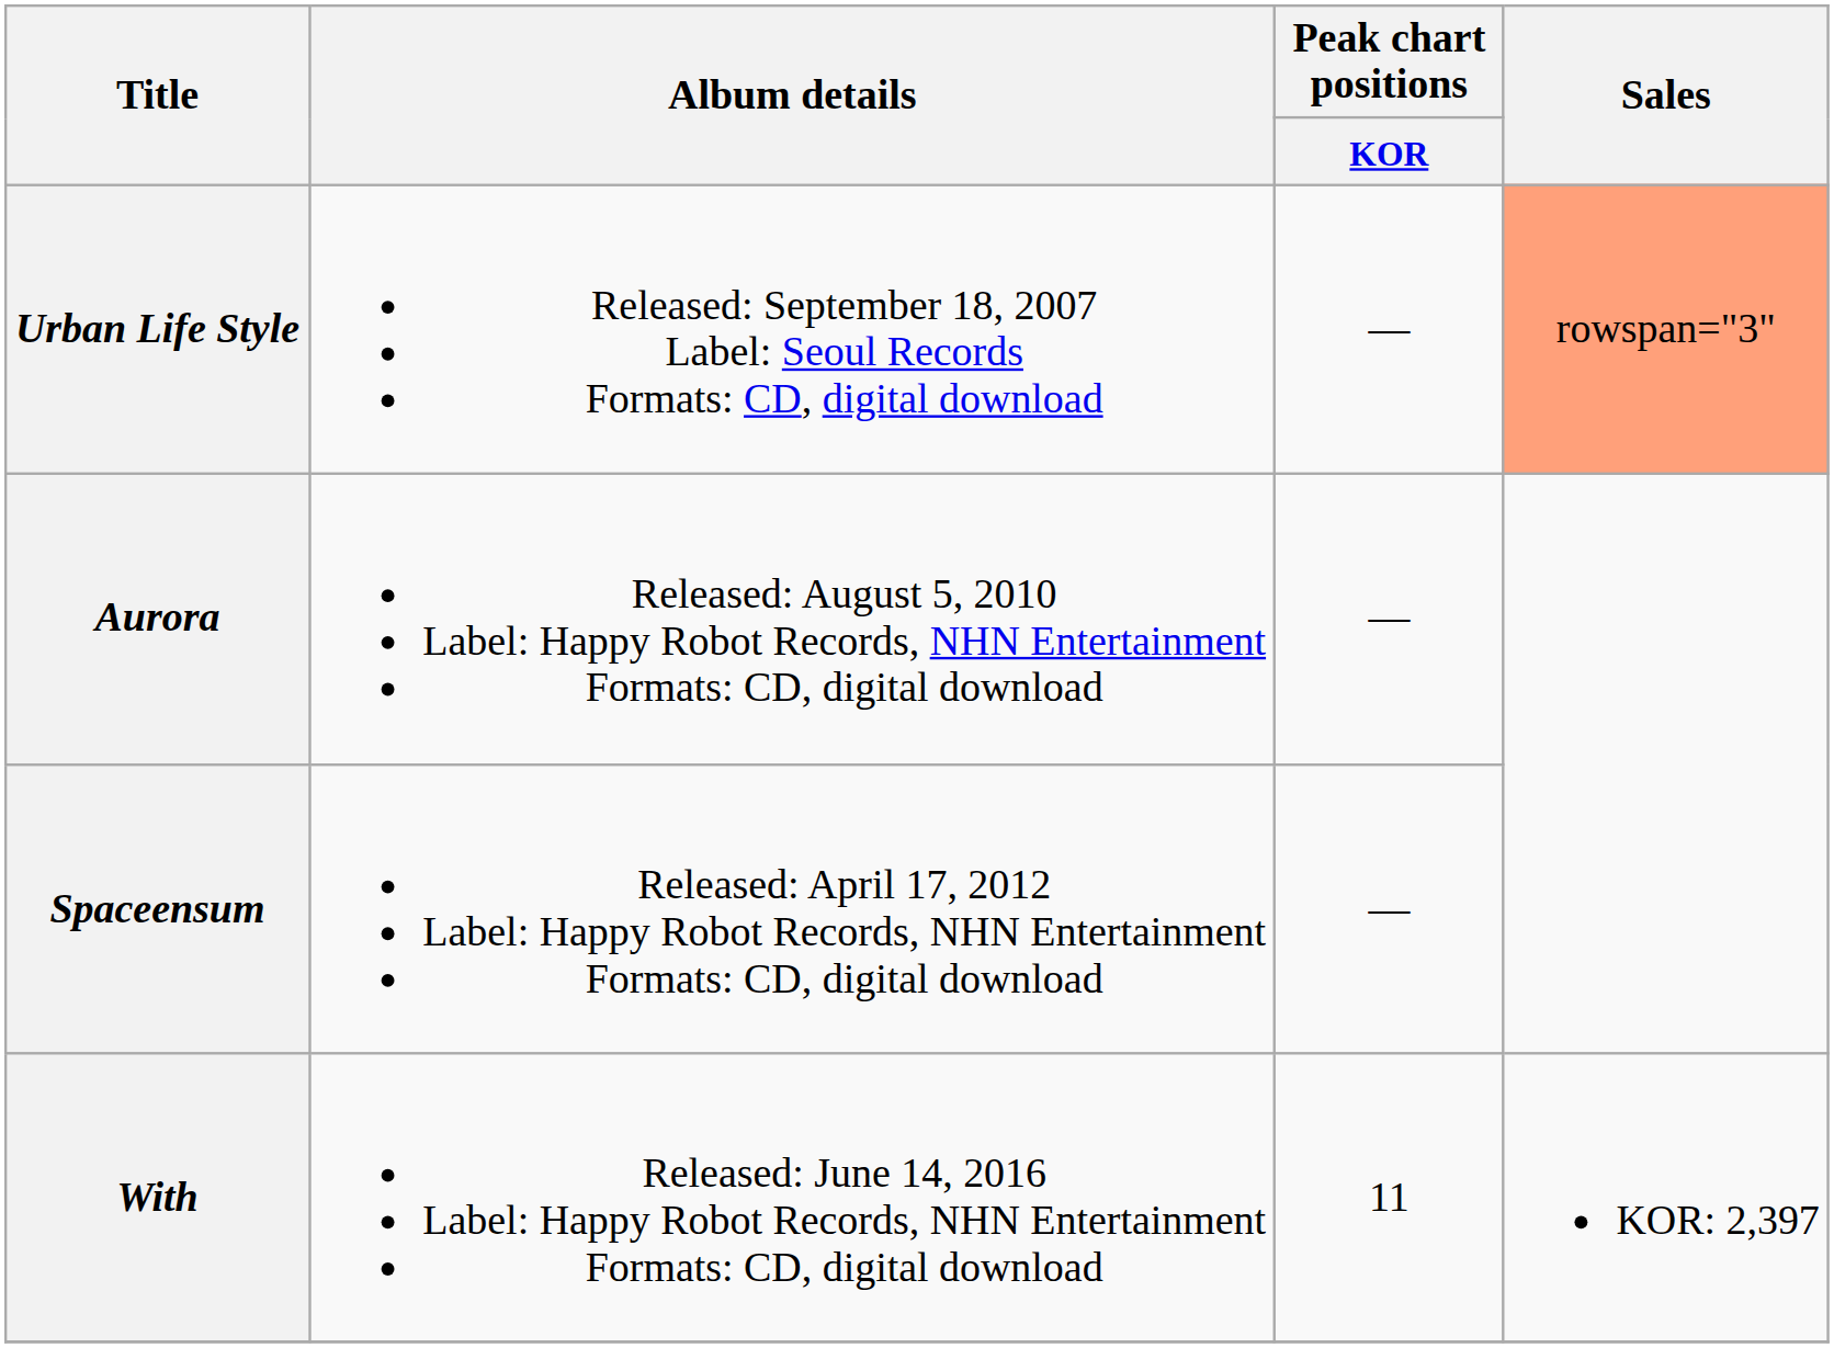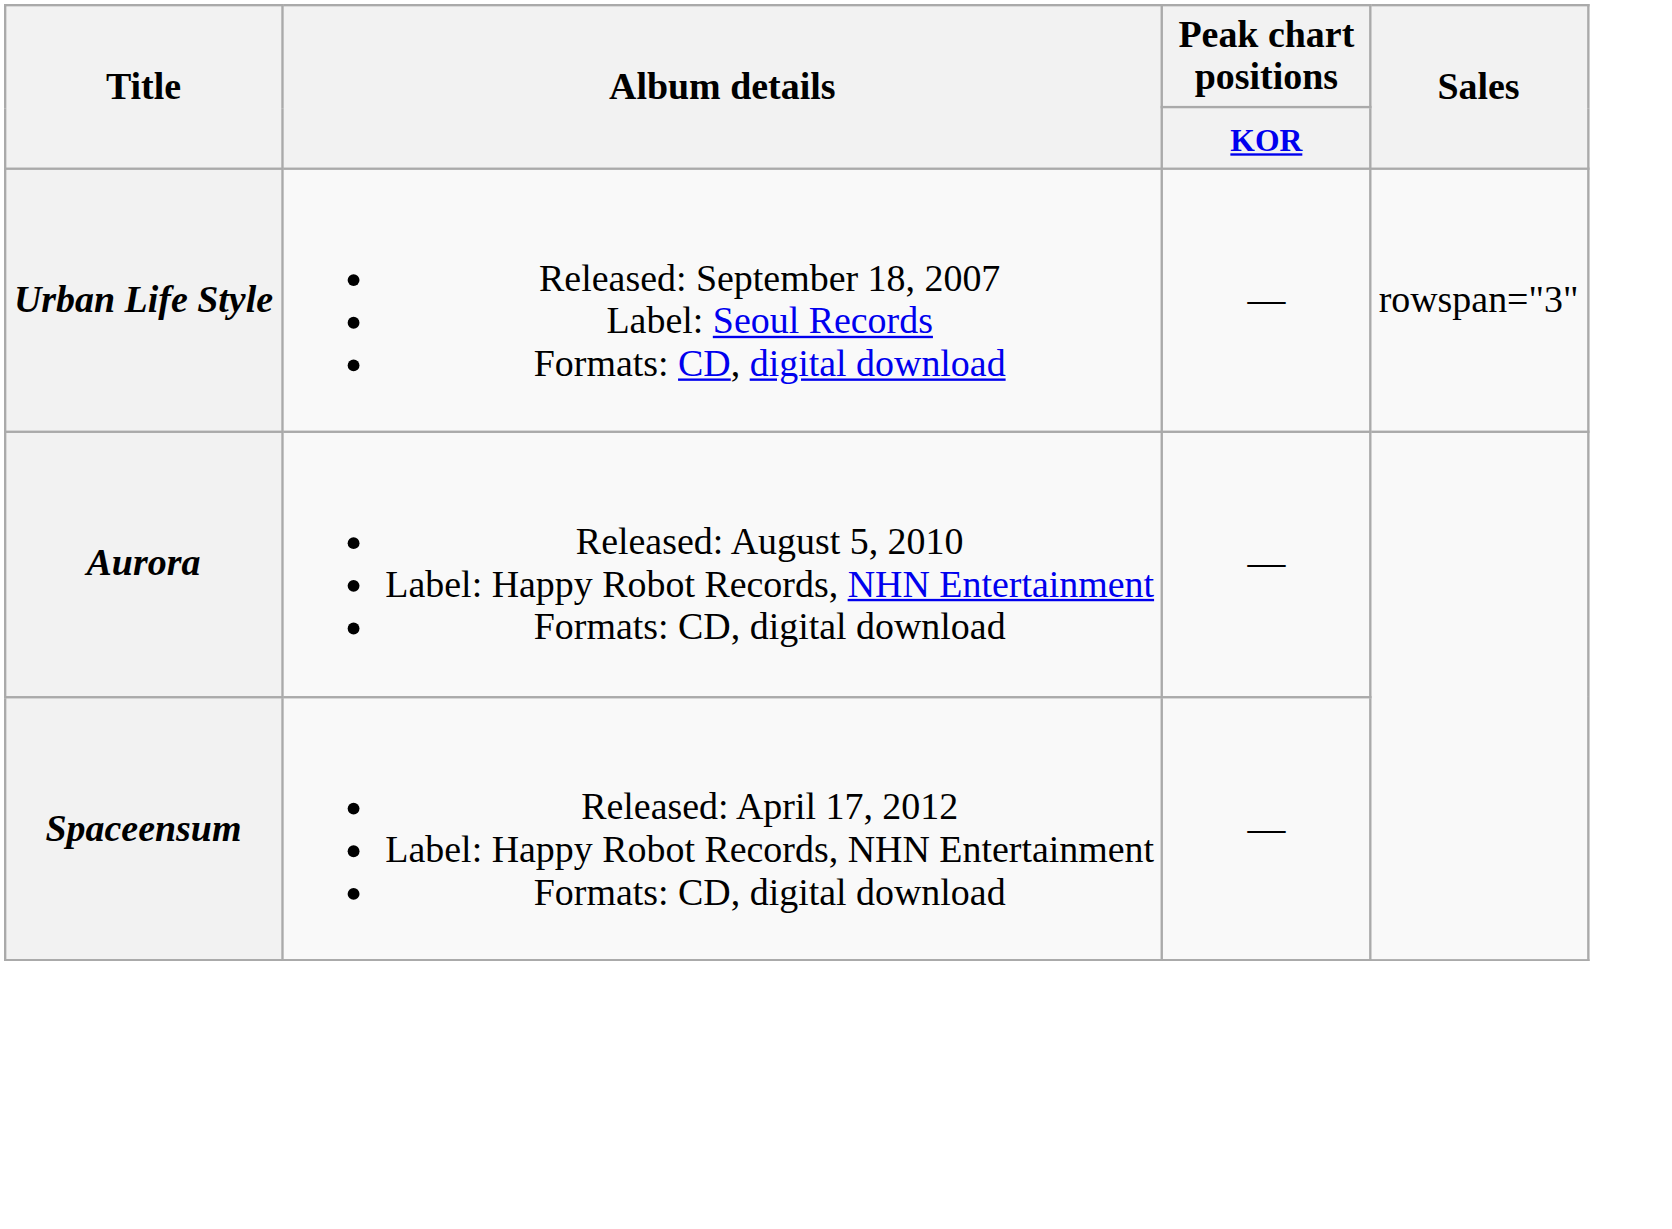Urban Life Style | Sales: lightsalmon background -> no background
- row: With | Released: June 14, 2016 Label: Happy Robot Records, NHN Entertainment Formats: CD, digital download | 11 | KOR: 2,397
